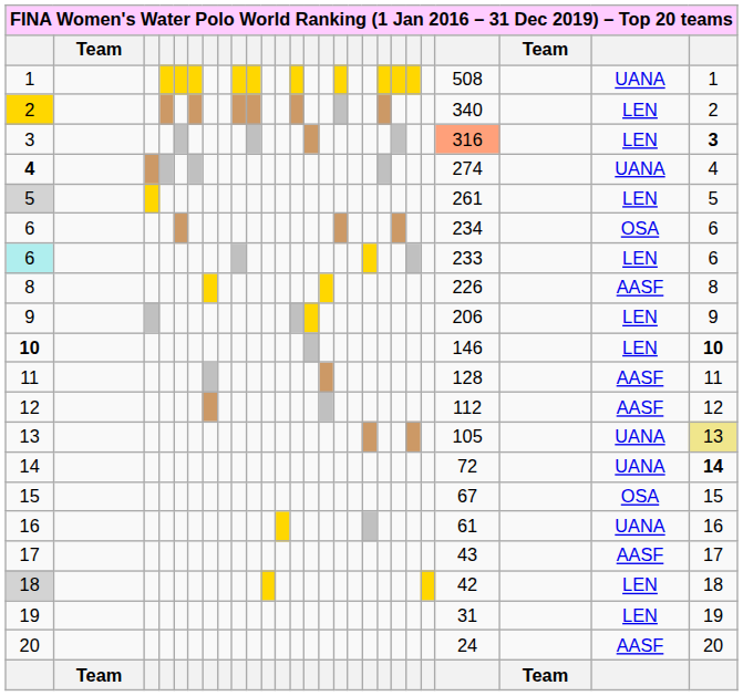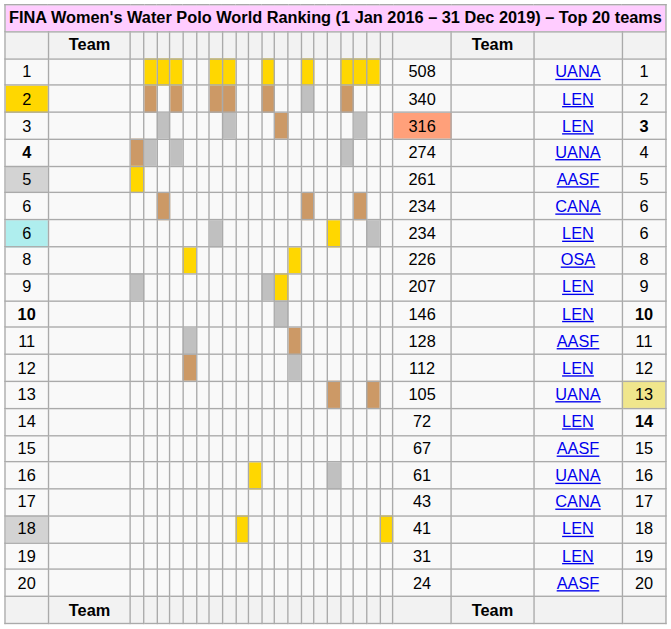row 7 | column 25: LEN -> AASF
row 8 | column 25: OSA -> CANA
row 9 | column 23: 233 -> 234
row 10 | column 25: AASF -> OSA
row 11 | column 23: 206 -> 207
row 14 | column 25: AASF -> LEN
row 16 | column 25: UANA -> LEN
row 17 | column 25: OSA -> AASF
row 19 | column 25: AASF -> CANA
row 20 | column 23: 42 -> 41
